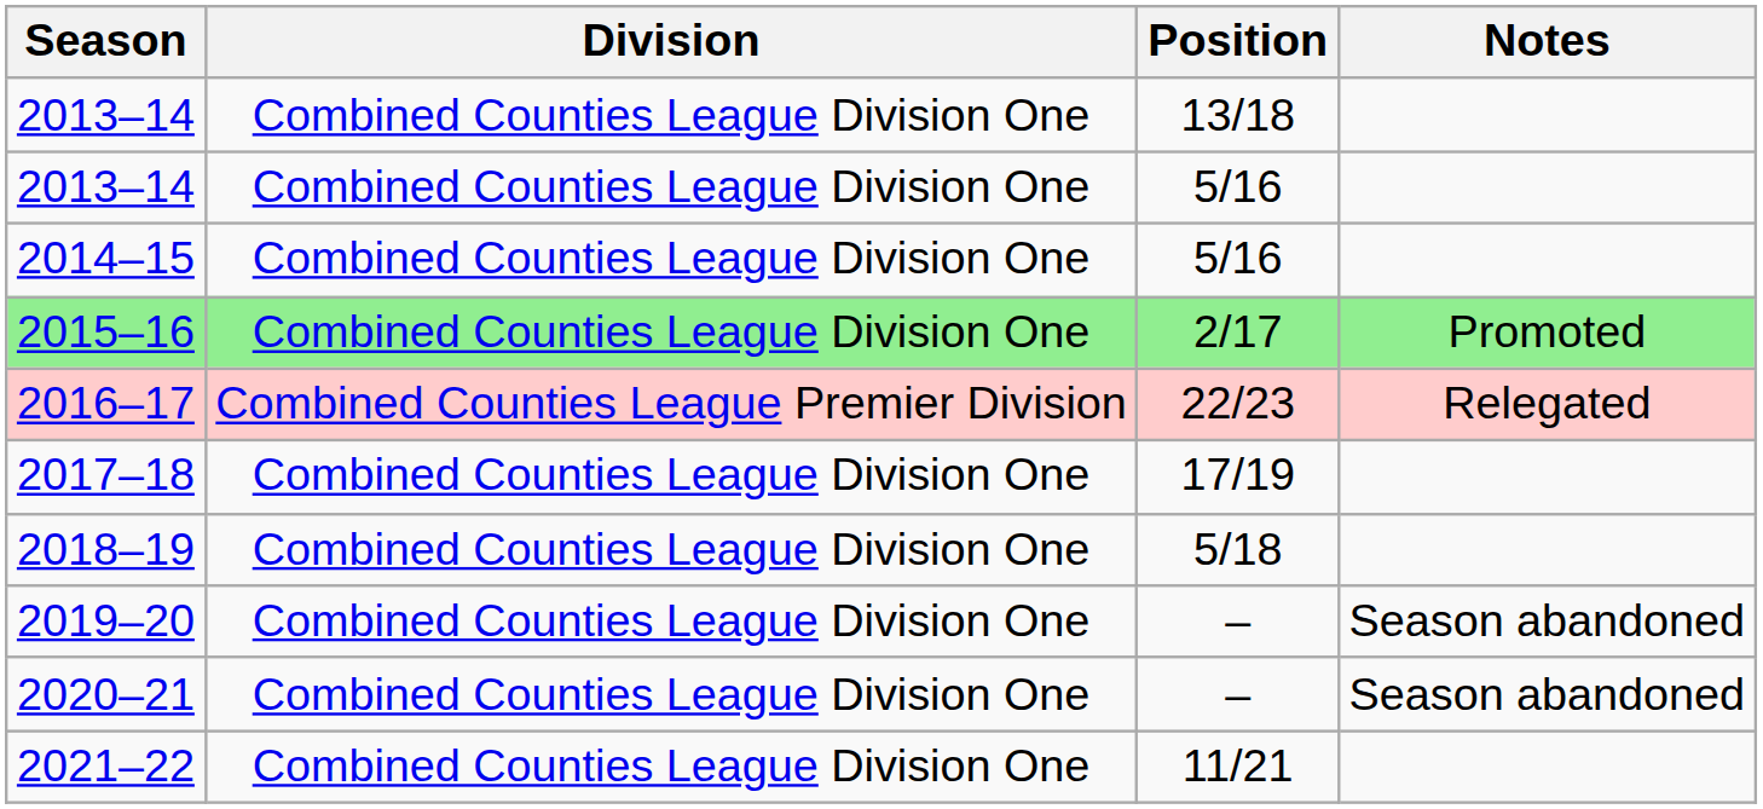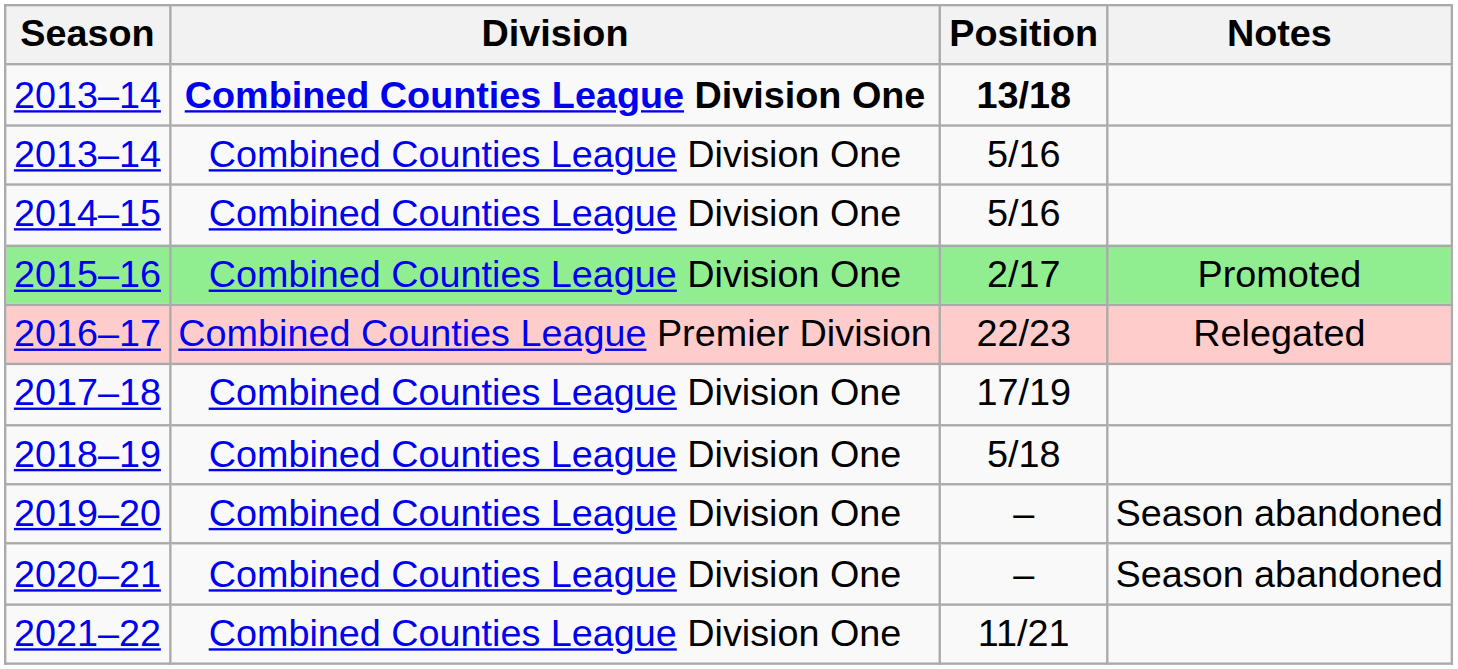row 2 | Division: normal -> bold
row 2 | Position: normal -> bold
